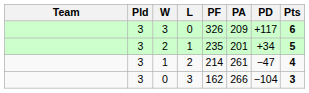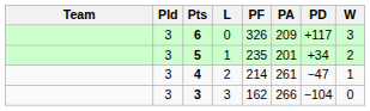columns swapped: W <-> Pts
